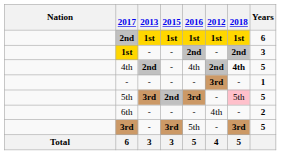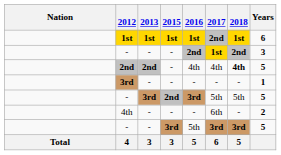columns swapped: 2012 <-> 2017
row 6 | 2018: pink background -> no background
